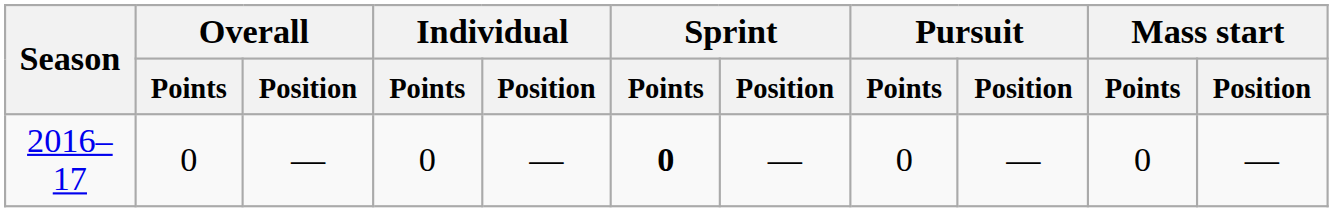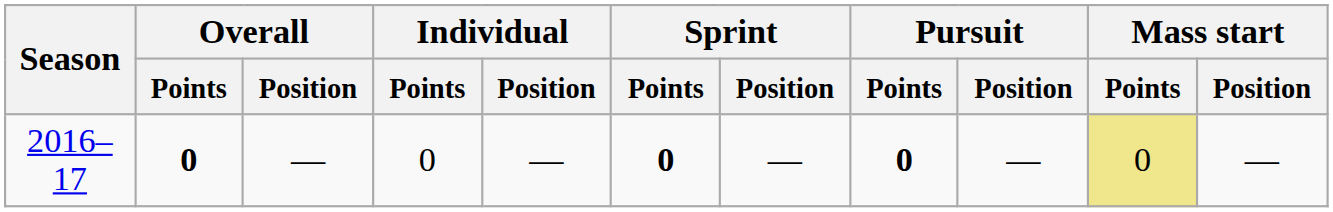2016–17 | Overall / Points: normal -> bold
2016–17 | Pursuit / Points: normal -> bold
2016–17 | Mass start / Points: no background -> khaki background
